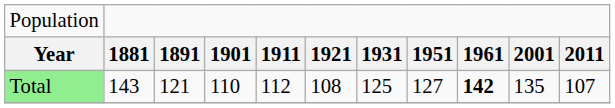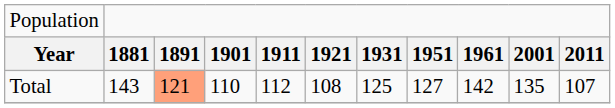row 3 | column 1: lightgreen background -> no background
row 3 | column 3: no background -> lightsalmon background
row 3 | column 9: bold -> normal
